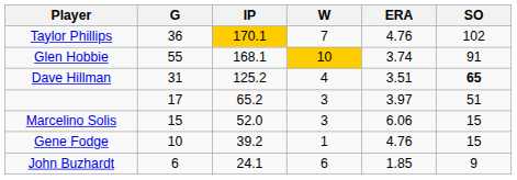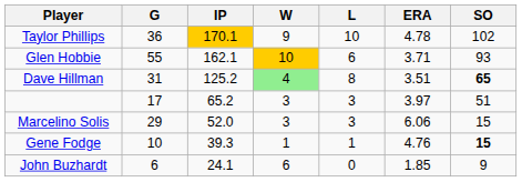+ column: L | 10 | 6 | 8 | 3 | 3 | 1 | 0
Taylor Phillips | W: 7 -> 9
Taylor Phillips | ERA: 4.76 -> 4.78
Glen Hobbie | IP: 168.1 -> 162.1
Glen Hobbie | ERA: 3.74 -> 3.71
Glen Hobbie | SO: 91 -> 93
Dave Hillman | W: no background -> lightgreen background
Marcelino Solis | G: 15 -> 29
Gene Fodge | IP: 39.2 -> 39.3
Gene Fodge | SO: normal -> bold
